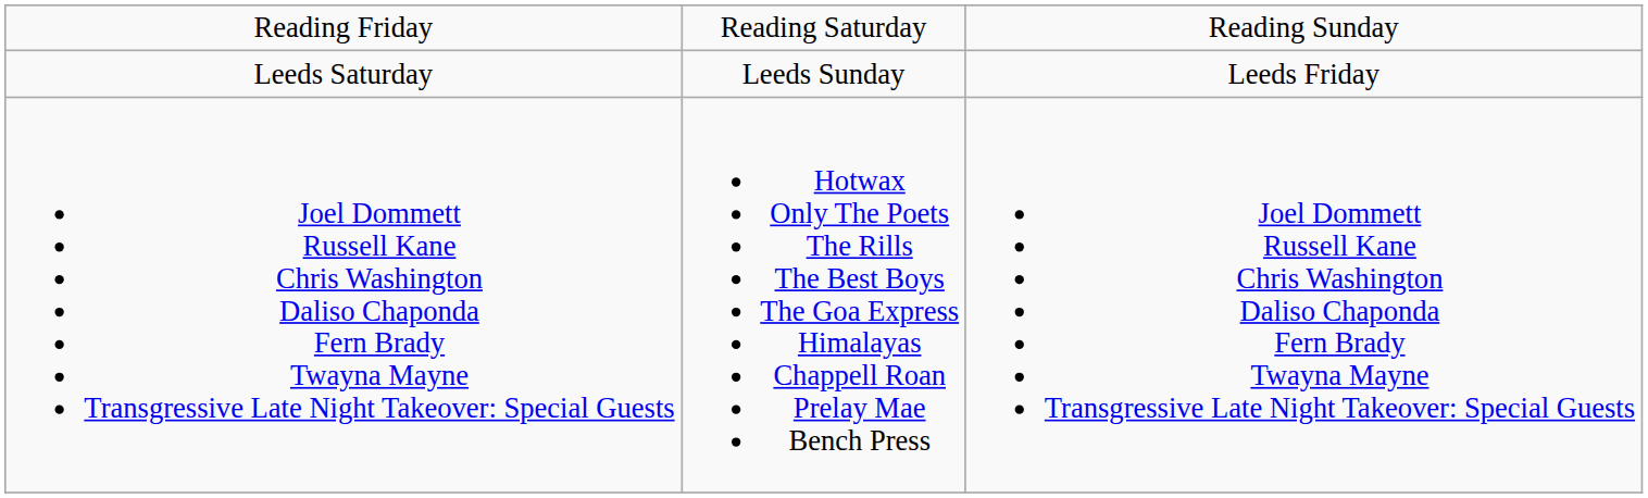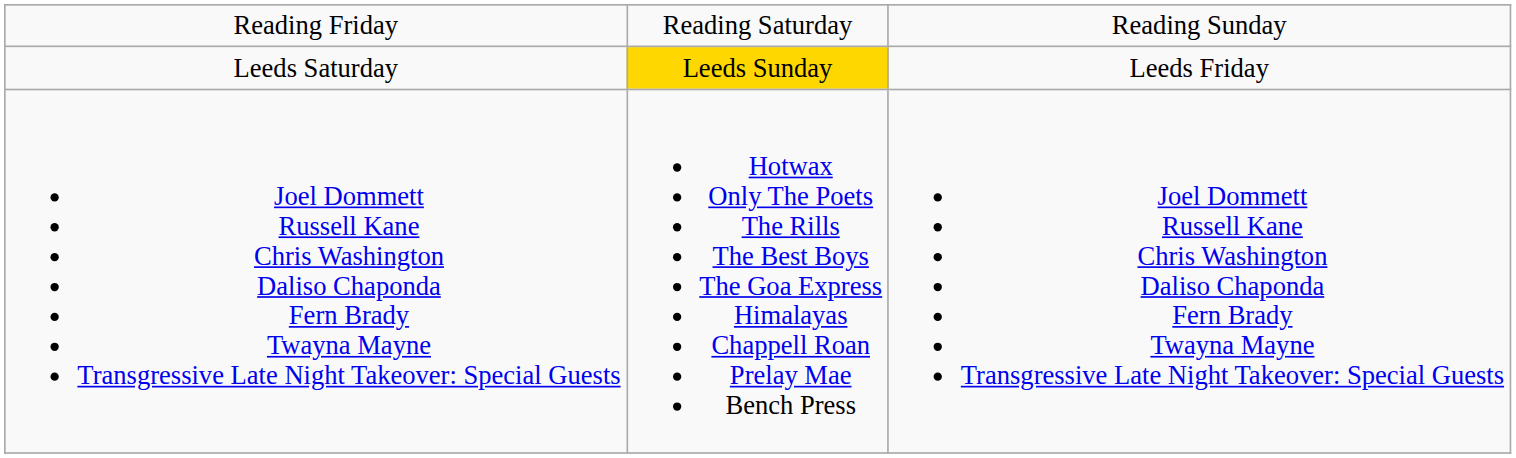Leeds Saturday | column 2: no background -> gold background
